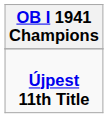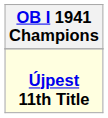row 2 | column 1: no background -> lightyellow background
